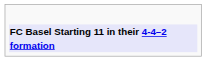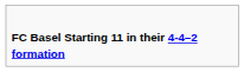row 1 | column 1: lavender background -> no background
